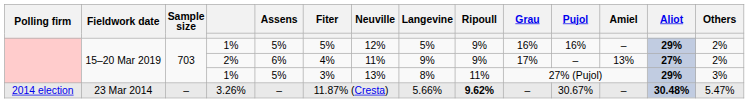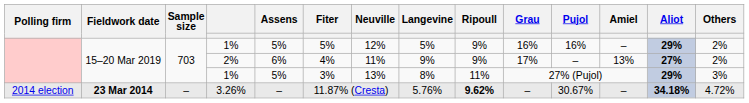3.26% | Fieldwork date: normal -> bold
3.26% | Langevine: 5.66% -> 5.76%
3.26% | Aliot: 30.48% -> 34.18%
3.26% | Others: 5.47% -> 4.72%
